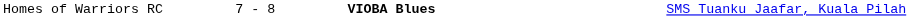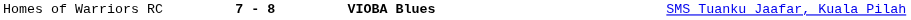Homes of Warriors RC | column 2: normal -> bold
